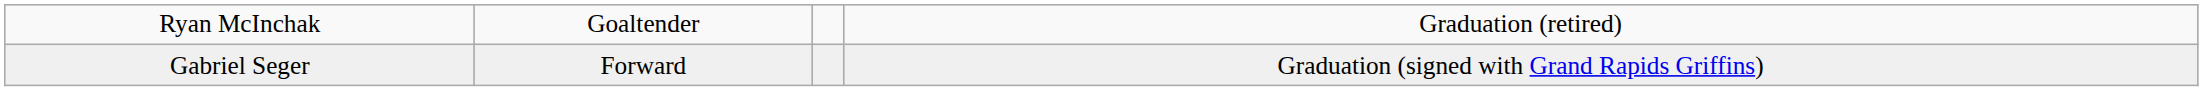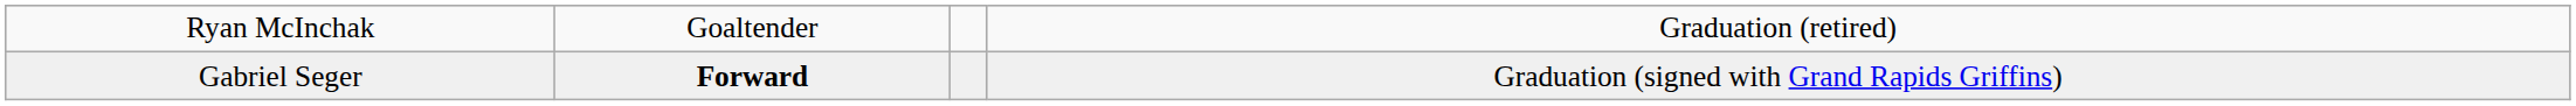Gabriel Seger | column 2: normal -> bold
